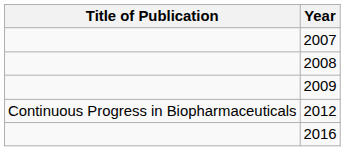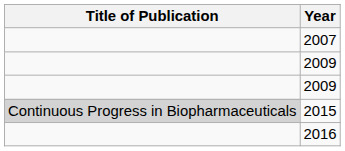row 3 | Year: 2008 -> 2009
row 5 | Title of Publication: no background -> lightgrey background
row 5 | Year: 2012 -> 2015
